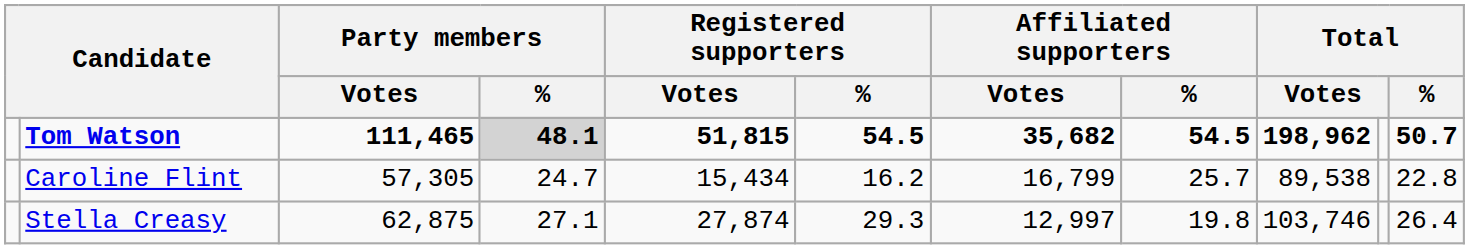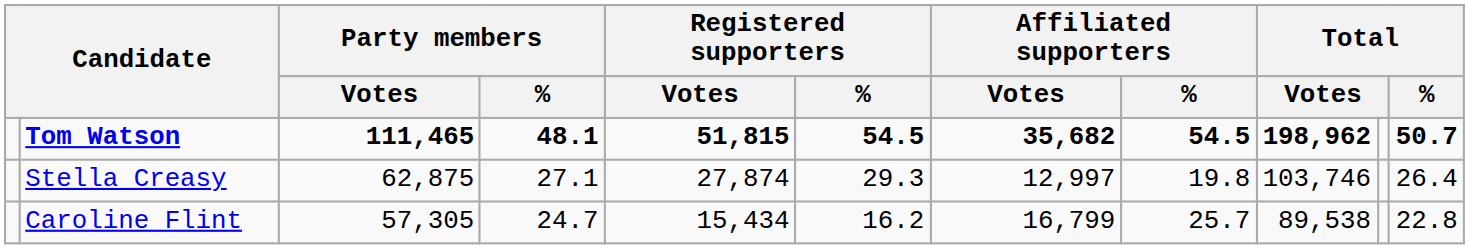Tom Watson | Party members / %: lightgrey background -> no background
rows swapped: Stella Creasy <-> Caroline Flint
